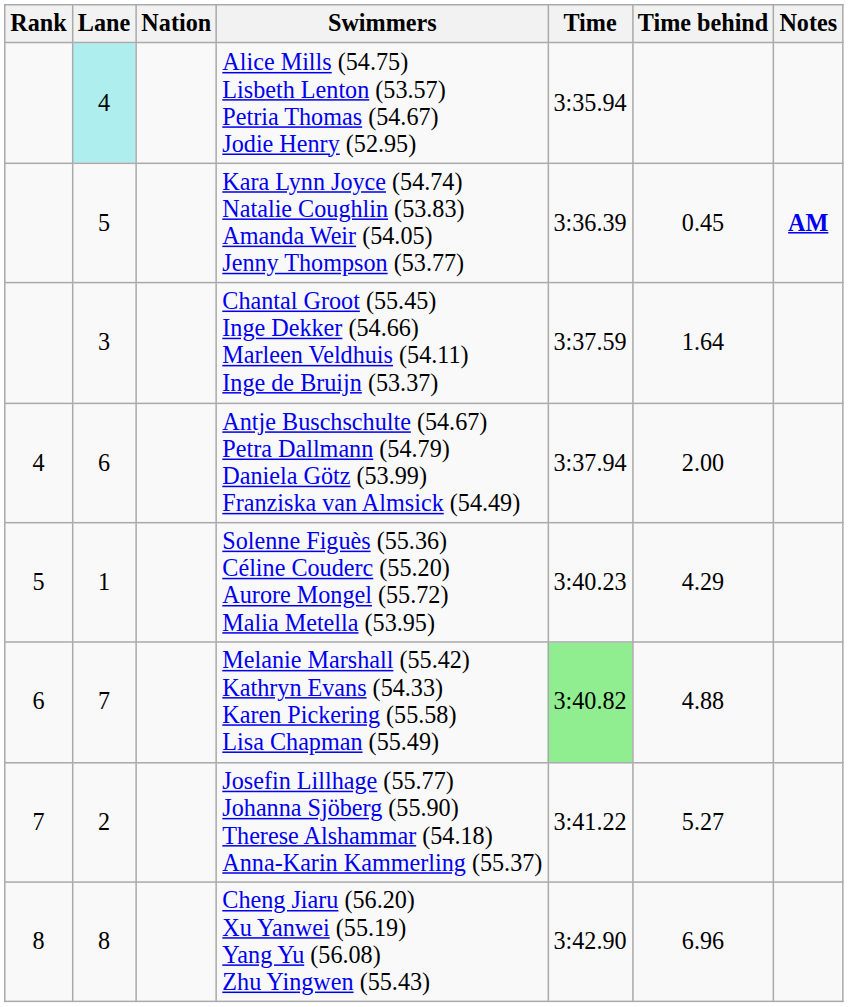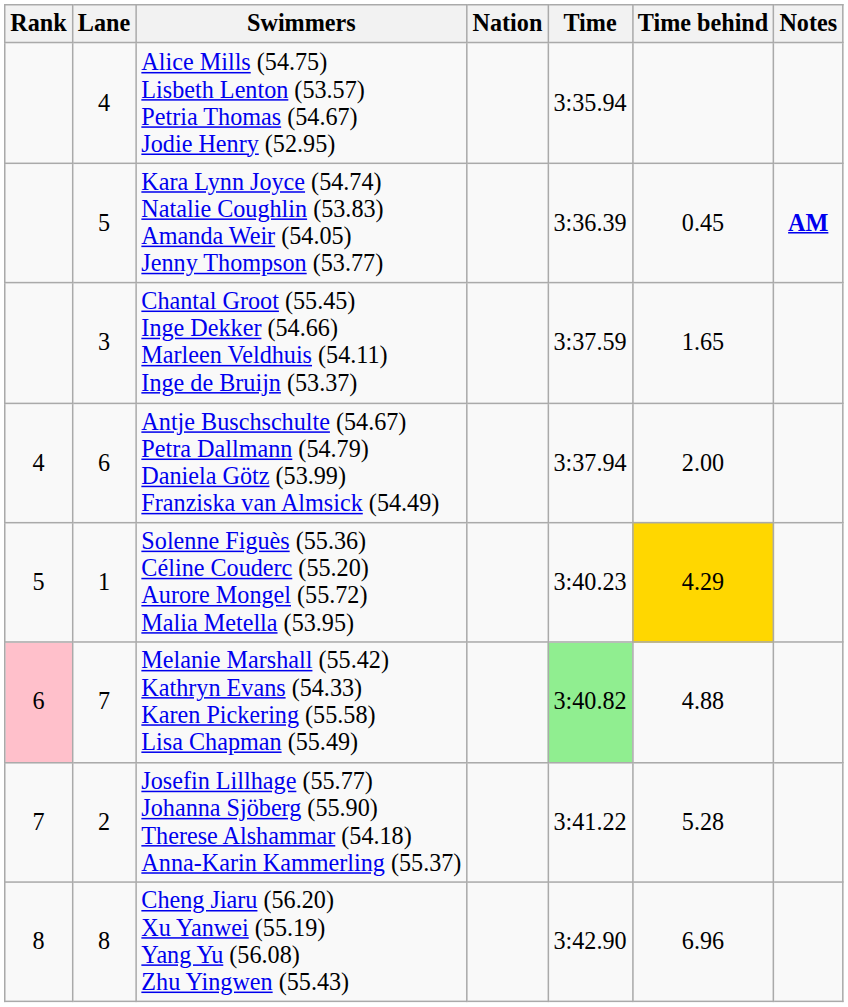columns swapped: Nation <-> Swimmers
row 2 | Lane: paleturquoise background -> no background
row 4 | Time behind: 1.64 -> 1.65
row 6 | Time behind: no background -> gold background
row 7 | Rank: no background -> pink background
row 8 | Time behind: 5.27 -> 5.28
